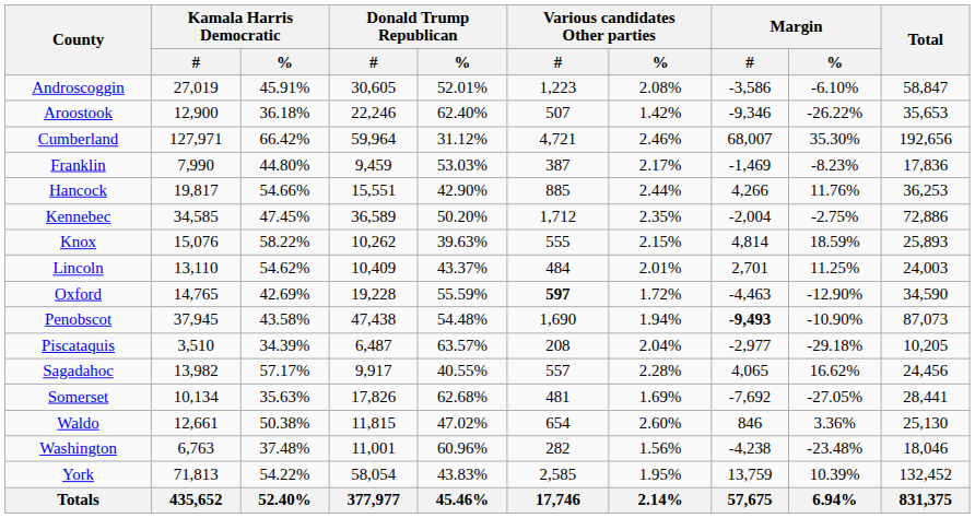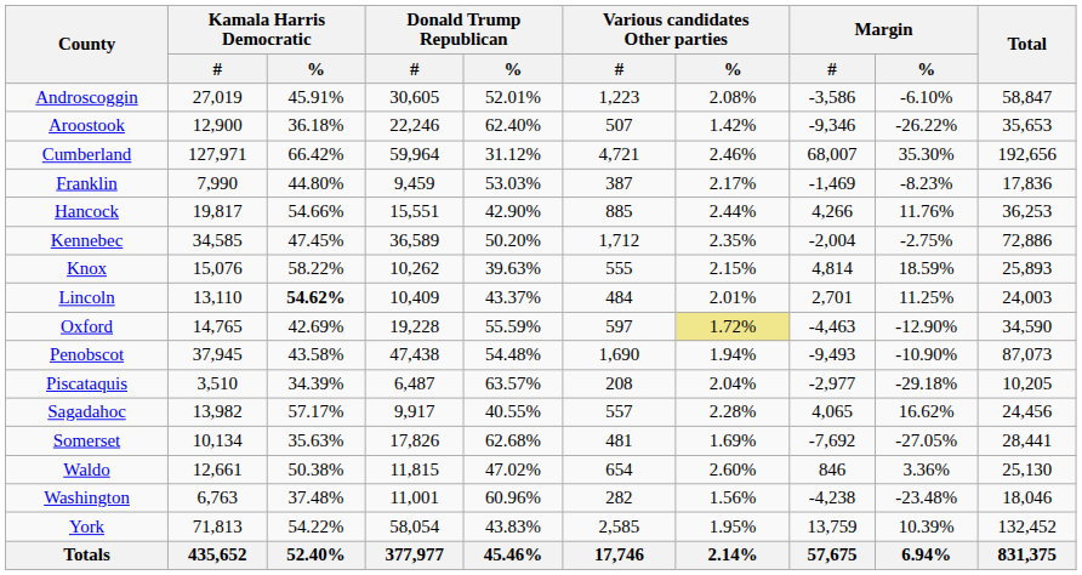Lincoln | Kamala Harris Democratic / %: normal -> bold
Oxford | Various candidates Other parties / #: bold -> normal
Oxford | Various candidates Other parties / %: no background -> khaki background
Penobscot | Margin / #: bold -> normal
